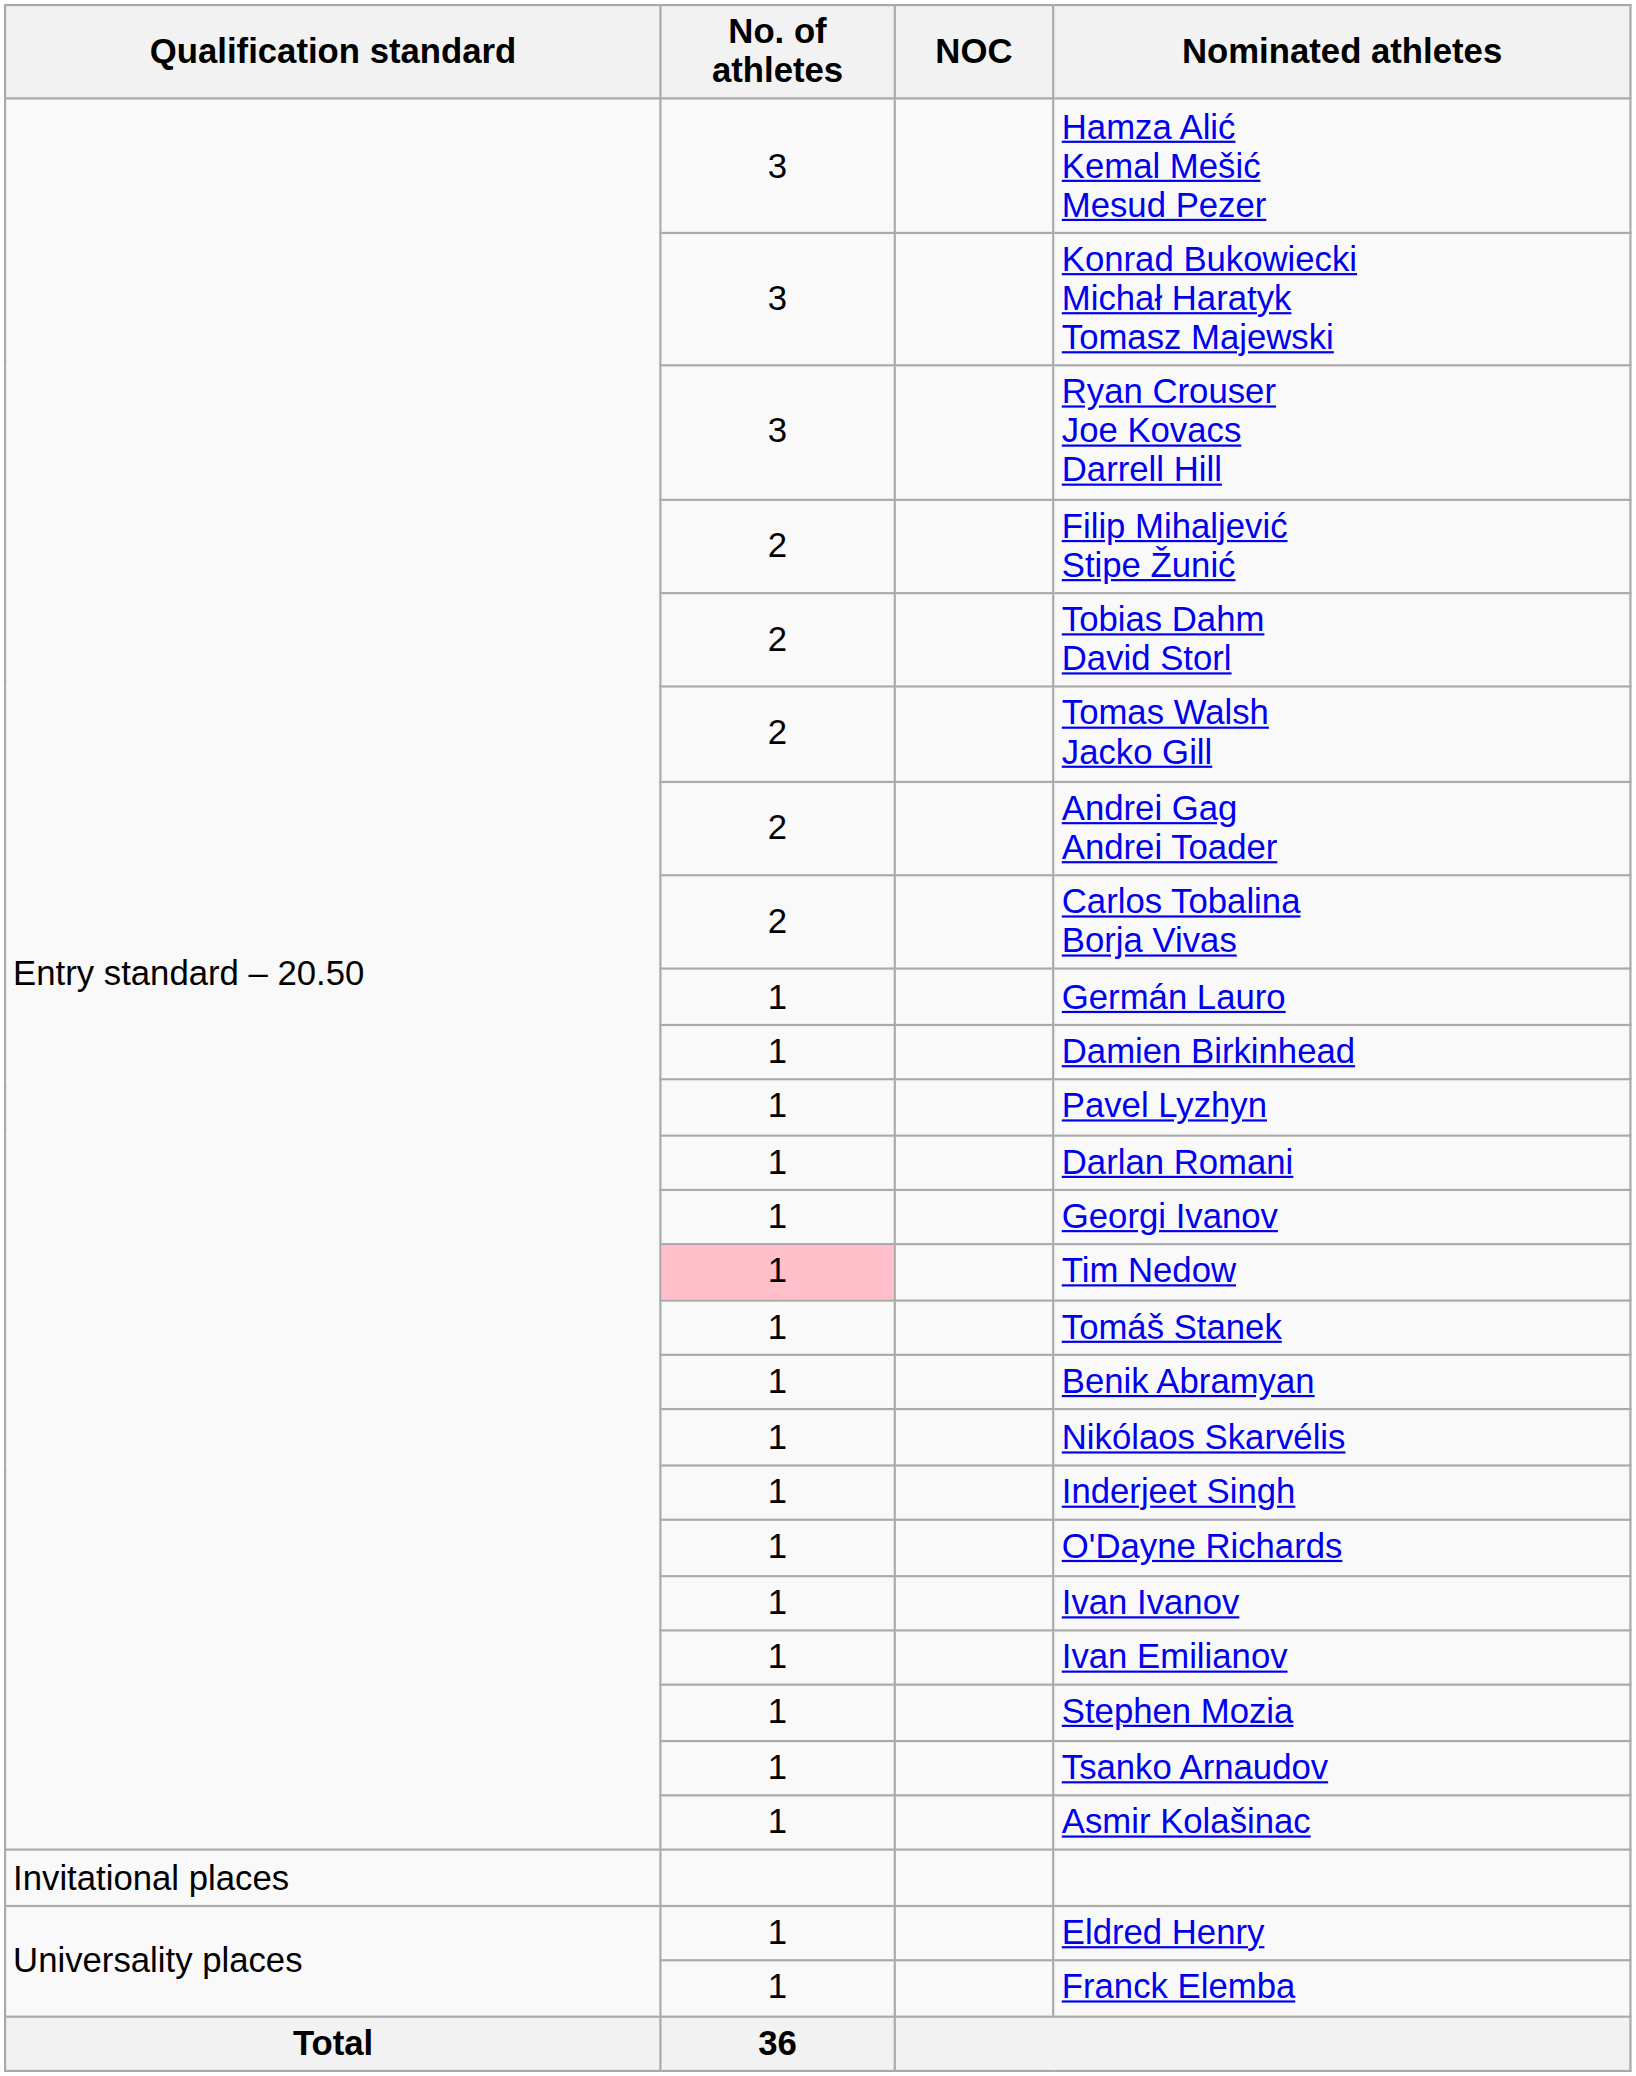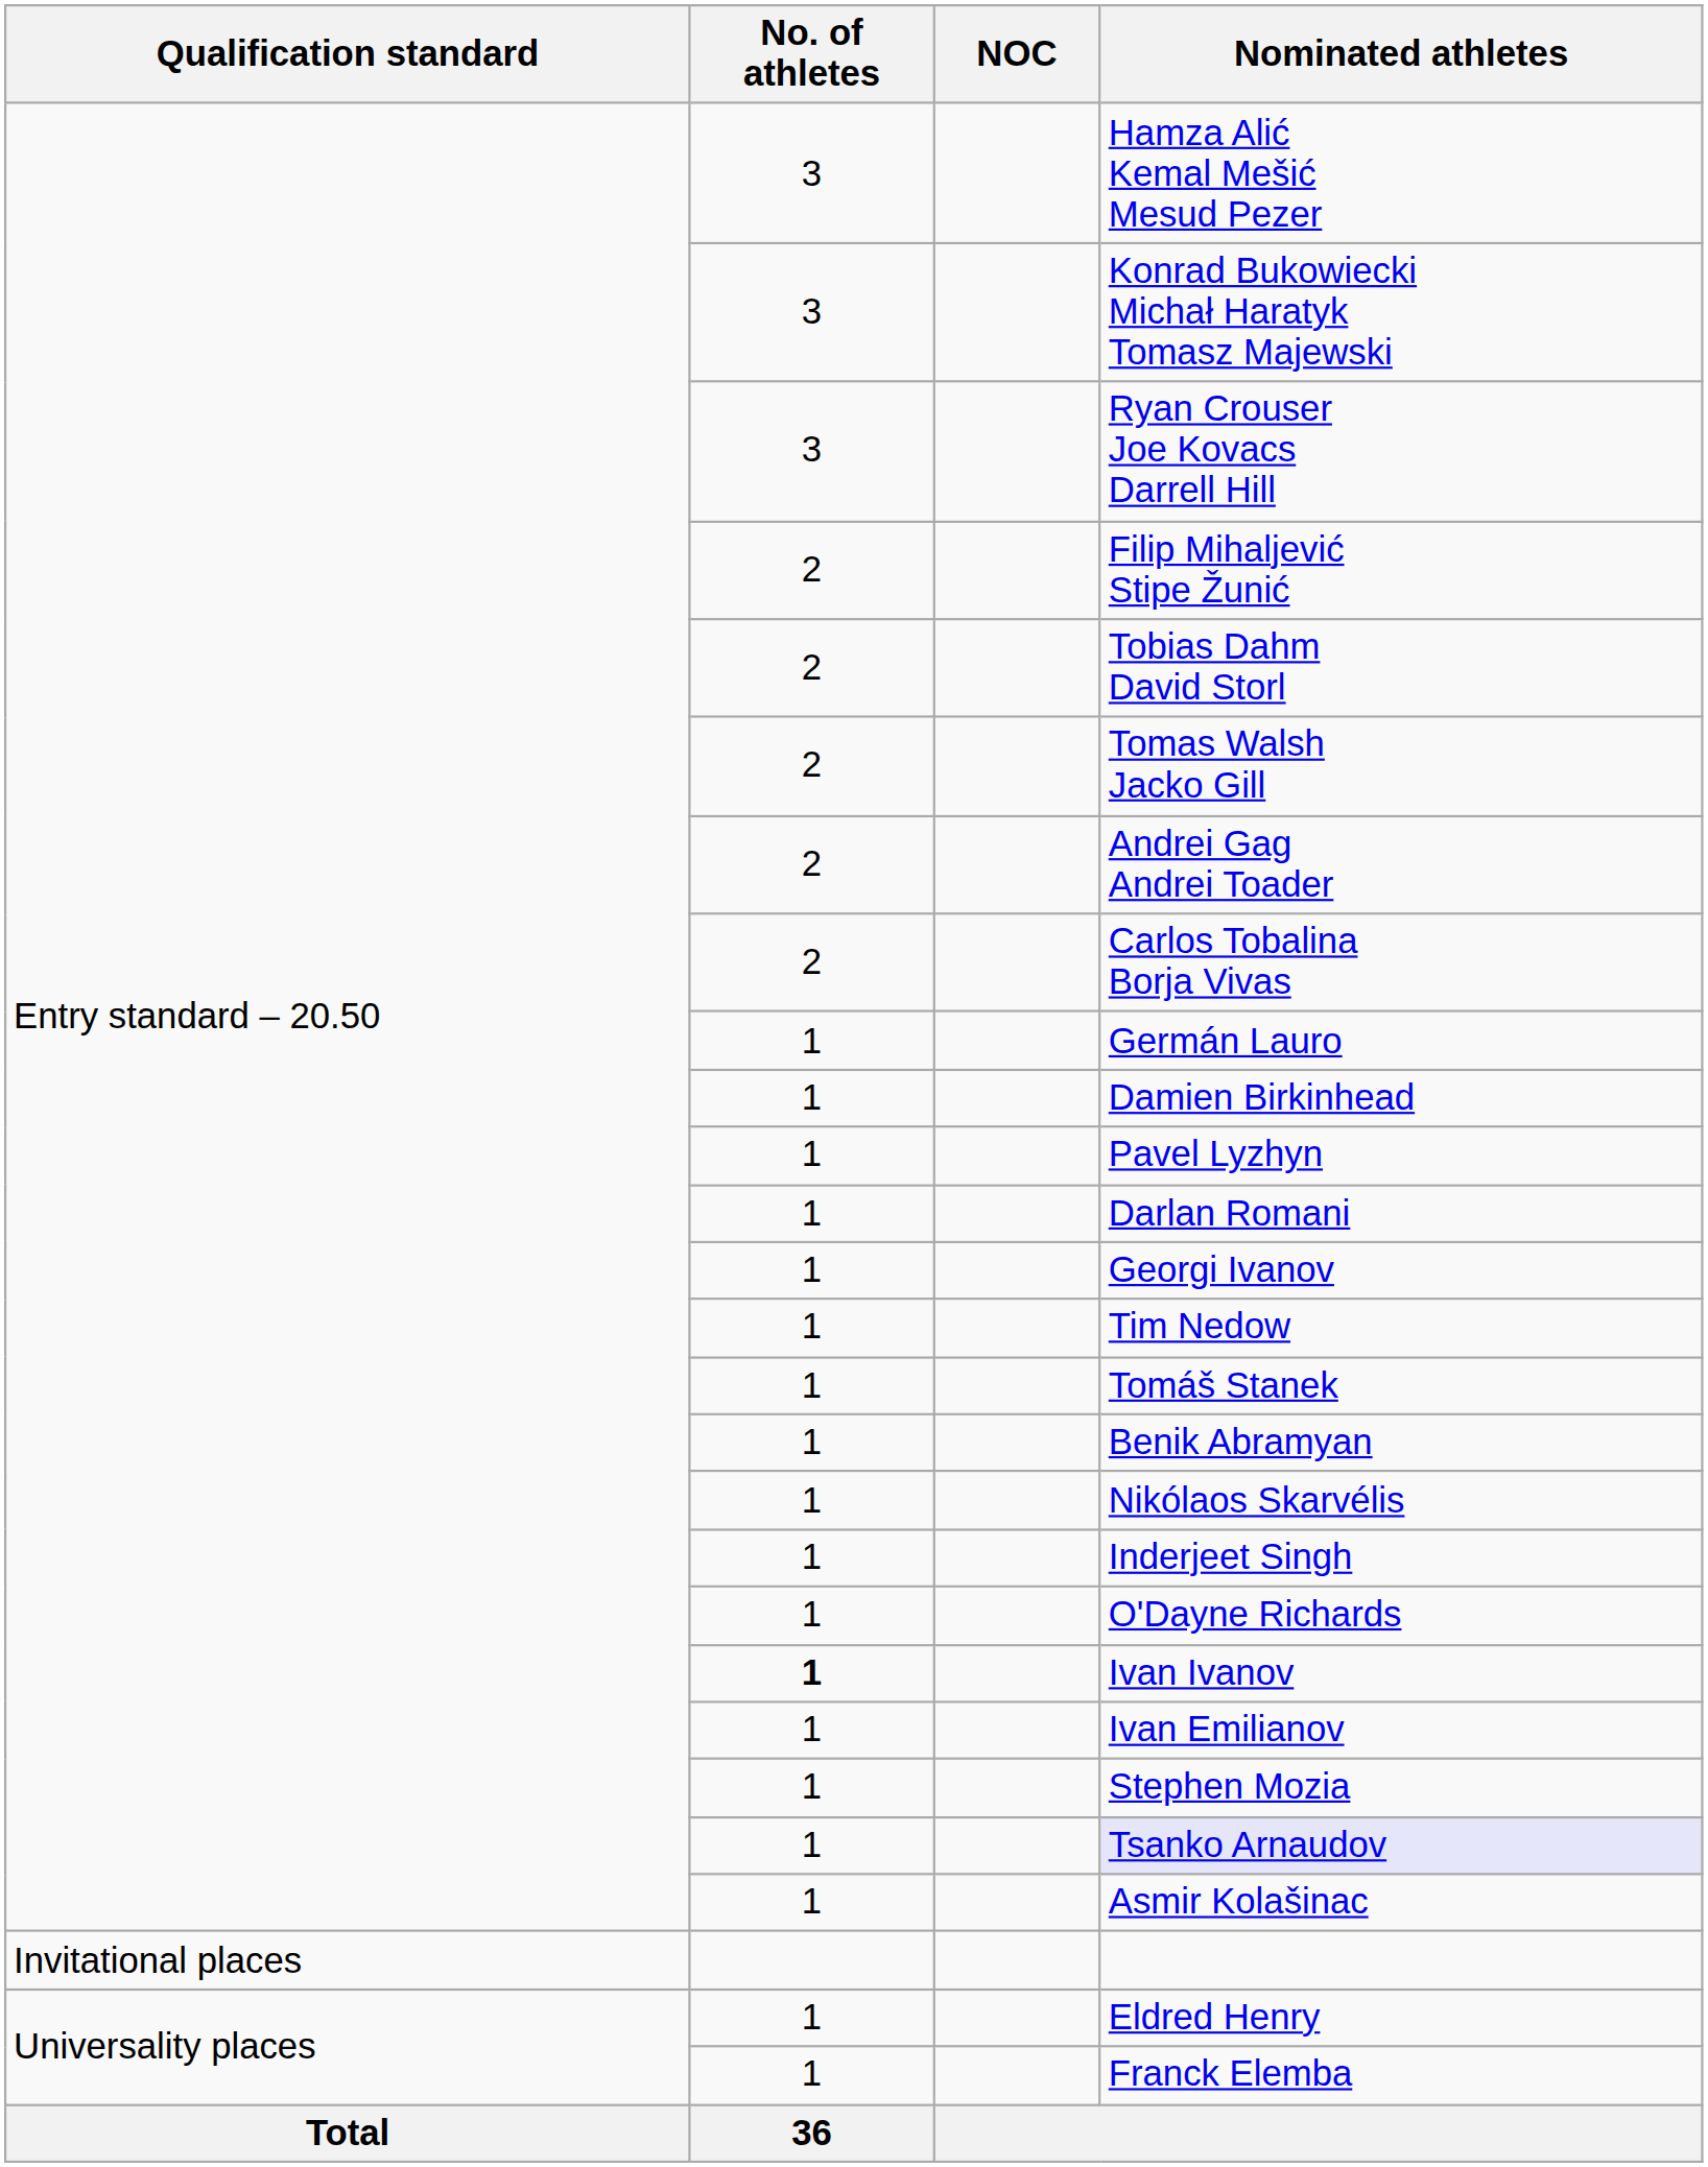Tim Nedow | No. of athletes: pink background -> no background
Ivan Ivanov | No. of athletes: normal -> bold
Tsanko Arnaudov | Nominated athletes: no background -> lavender background
